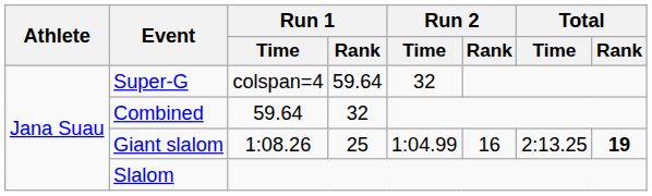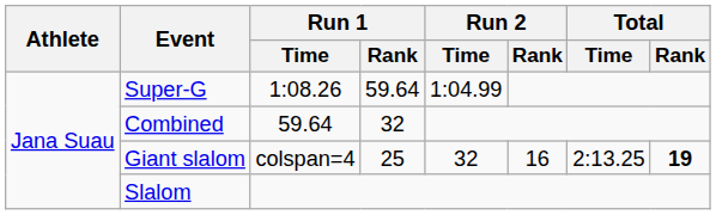Super-G | Run 1 / Time: colspan=4 -> 1:08.26
Super-G | Run 2 / Time: 32 -> 1:04.99
Giant slalom | Run 1 / Time: 1:08.26 -> colspan=4
Giant slalom | Run 2 / Time: 1:04.99 -> 32
